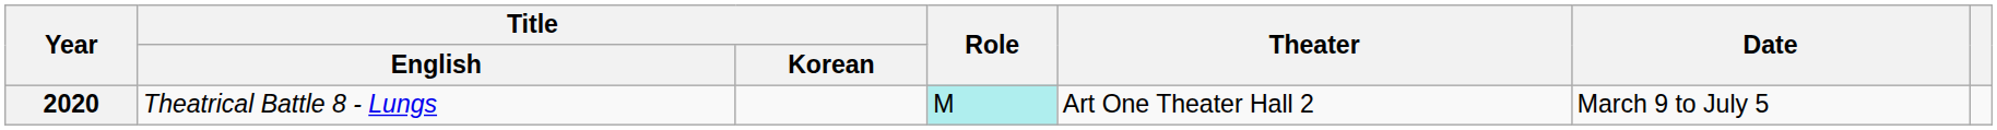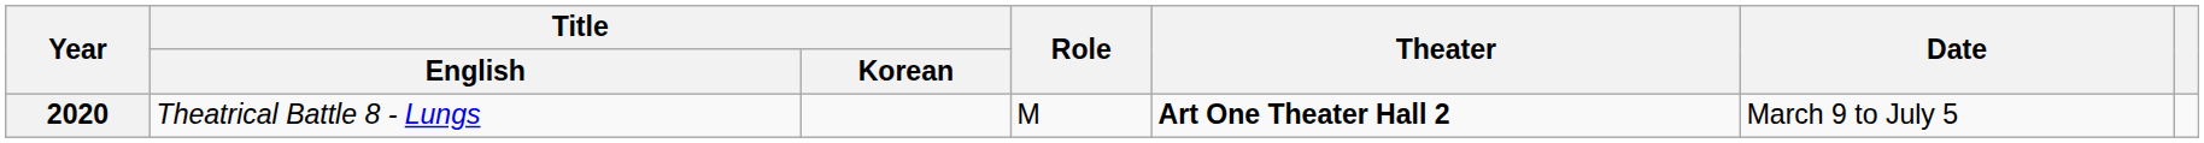2020 | Role: paleturquoise background -> no background
2020 | Theater: normal -> bold
